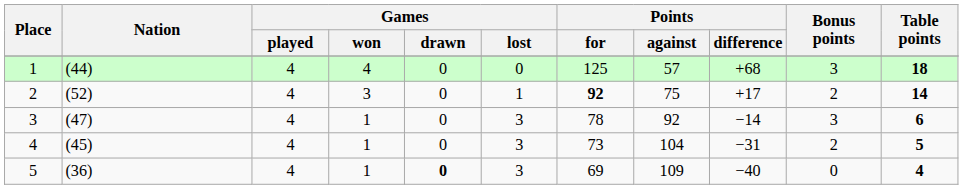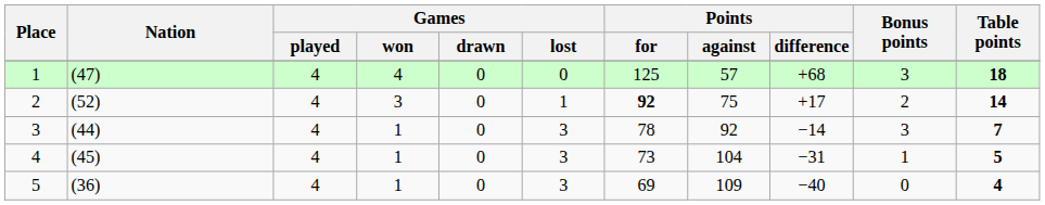row 3 | Nation: (44) -> (47)
row 5 | Nation: (47) -> (44)
row 5 | Table points: 6 -> 7
row 6 | Bonus points: 2 -> 1
row 7 | Games / drawn: bold -> normal
